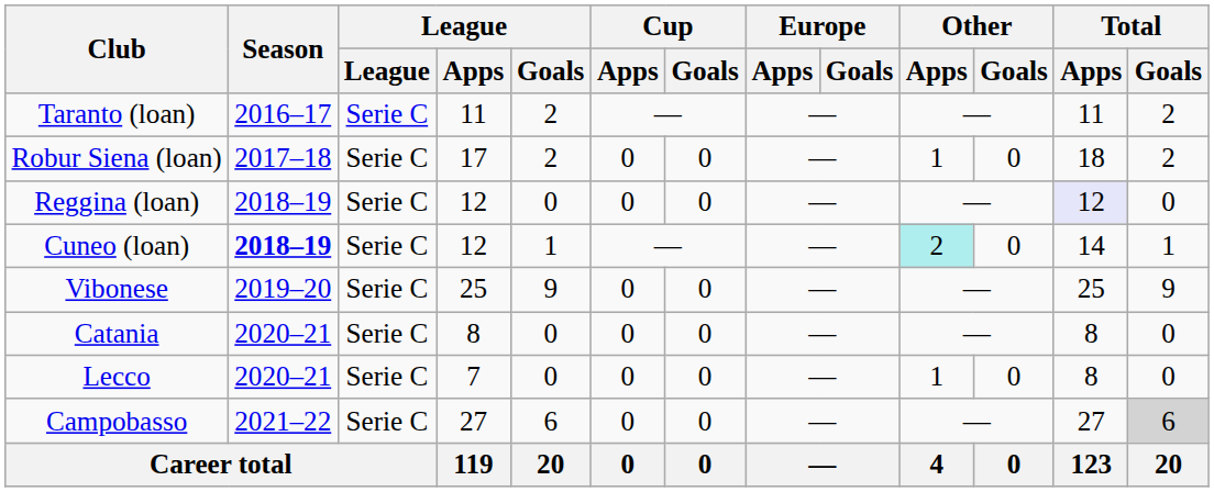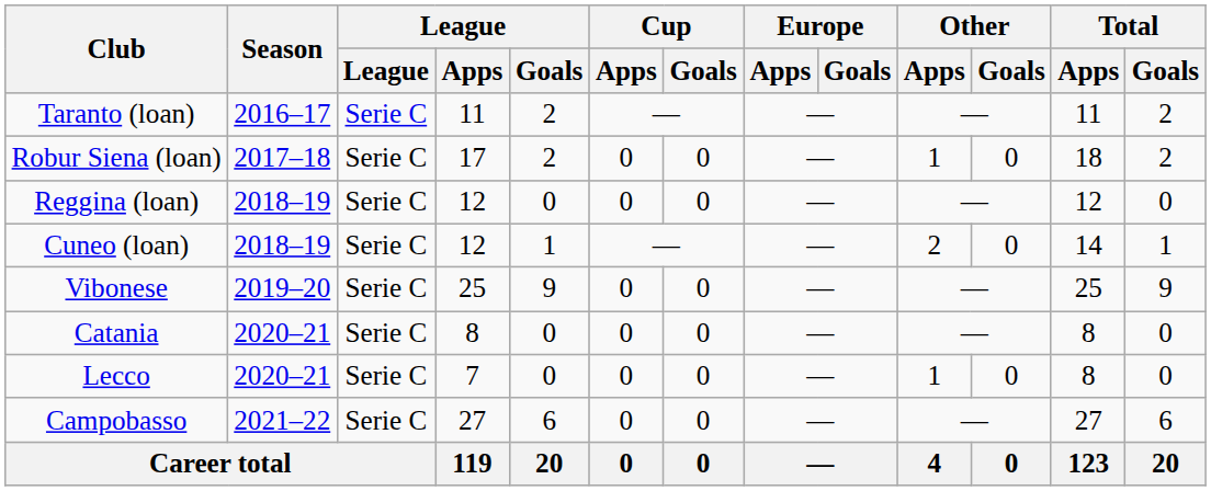Reggina (loan) | Total / Apps: lavender background -> no background
Cuneo (loan) | Season: bold -> normal
Cuneo (loan) | Other / Apps: paleturquoise background -> no background
Campobasso | Total / Goals: lightgrey background -> no background
